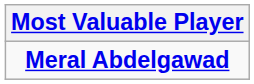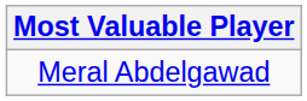row 2 | column 1: bold -> normal
